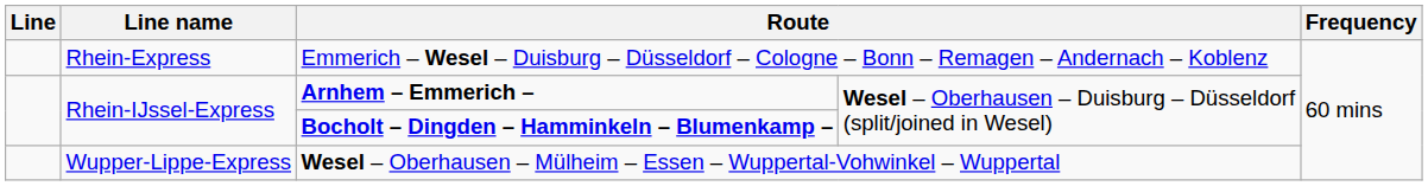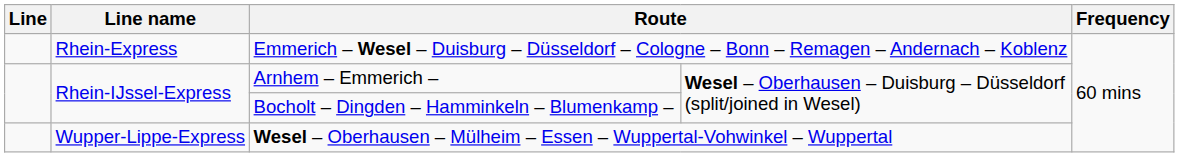Arnhem – Emmerich – | column 3: bold -> normal
Bocholt – Dingden – Hamminkeln – Blumenkamp – | column 3: bold -> normal
